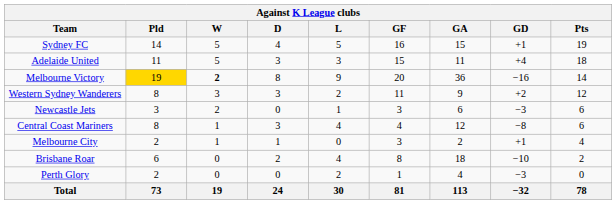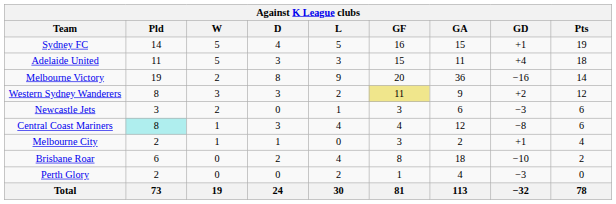Melbourne Victory | Pld: gold background -> no background
Melbourne Victory | W: bold -> normal
Western Sydney Wanderers | GF: no background -> khaki background
Central Coast Mariners | Pld: no background -> paleturquoise background
